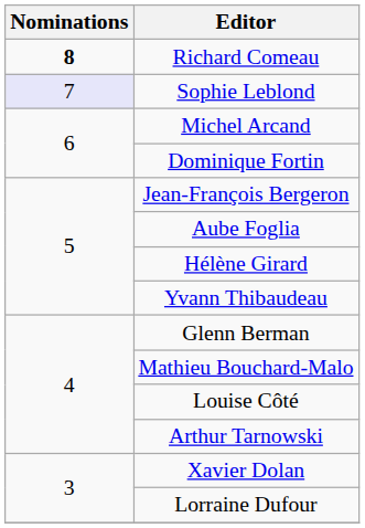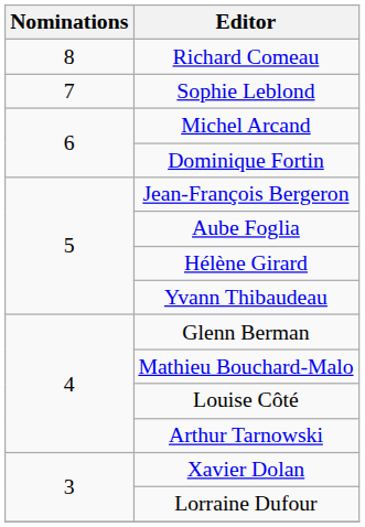Richard Comeau | Nominations: bold -> normal
Sophie Leblond | Nominations: lavender background -> no background
